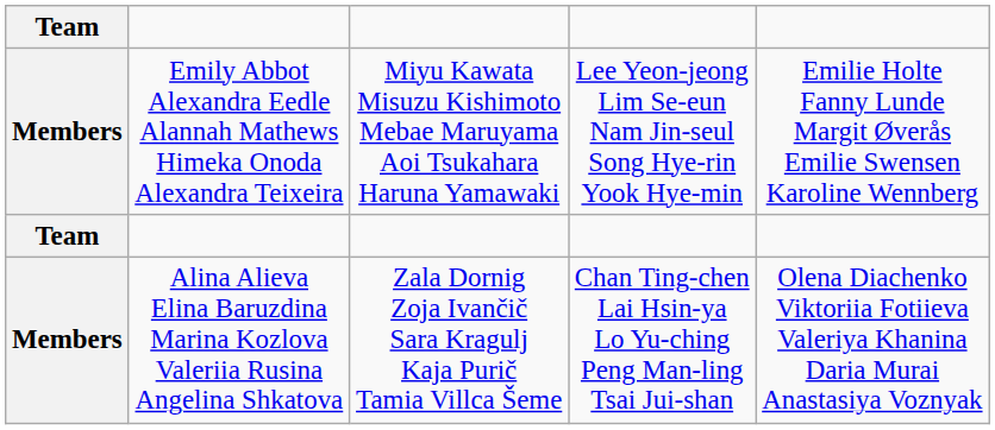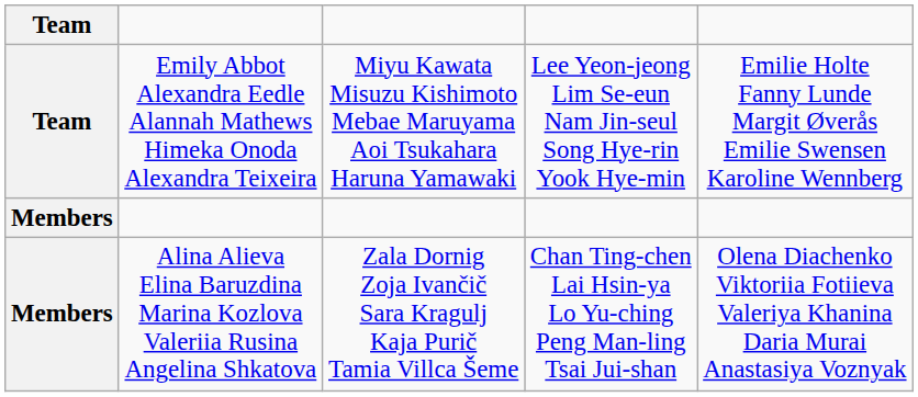row 2 | Team: Members -> Team
row 3 | Team: Team -> Members
